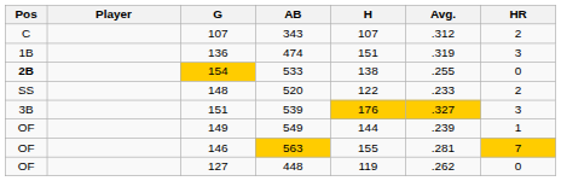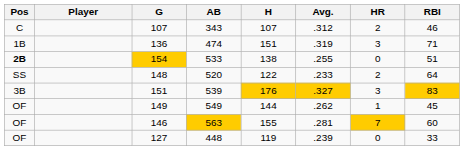+ column: RBI | 46 | 71 | 51 | 64 | 83 | 45 | 60 | 33
149 | Avg.: .239 -> .262
127 | Avg.: .262 -> .239
